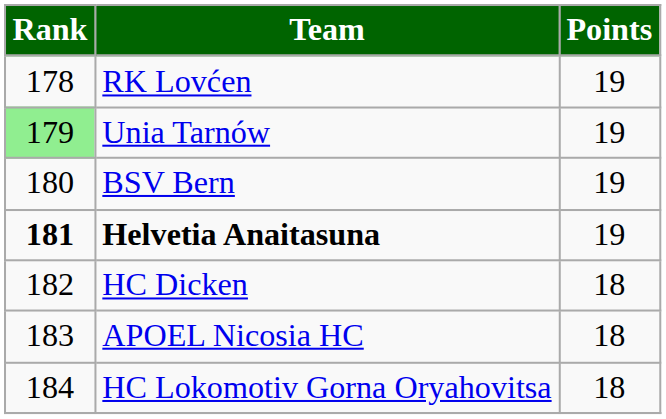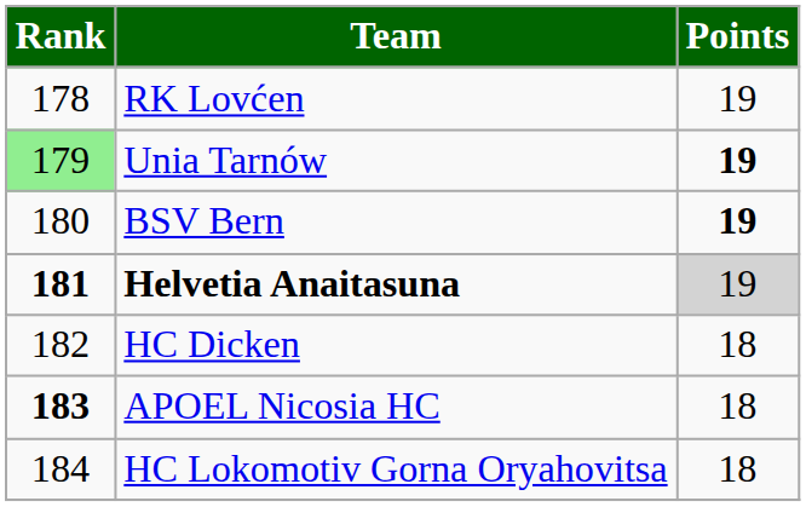Unia Tarnów | Points: normal -> bold
BSV Bern | Points: normal -> bold
Helvetia Anaitasuna | Points: no background -> lightgrey background
APOEL Nicosia HC | Rank: normal -> bold
